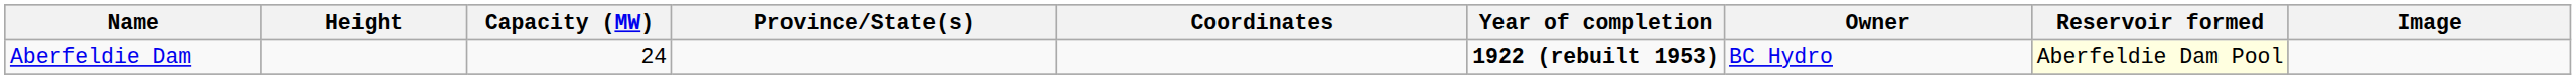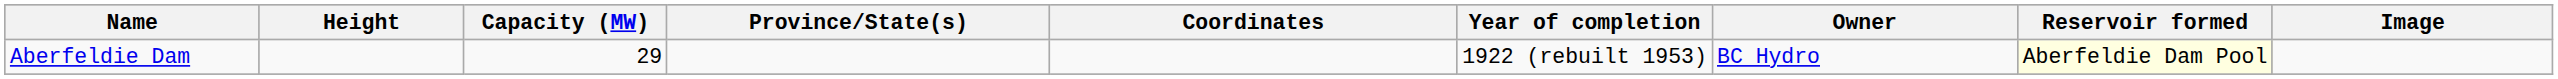Aberfeldie Dam | Capacity (MW): 24 -> 29
Aberfeldie Dam | Year of completion: bold -> normal
